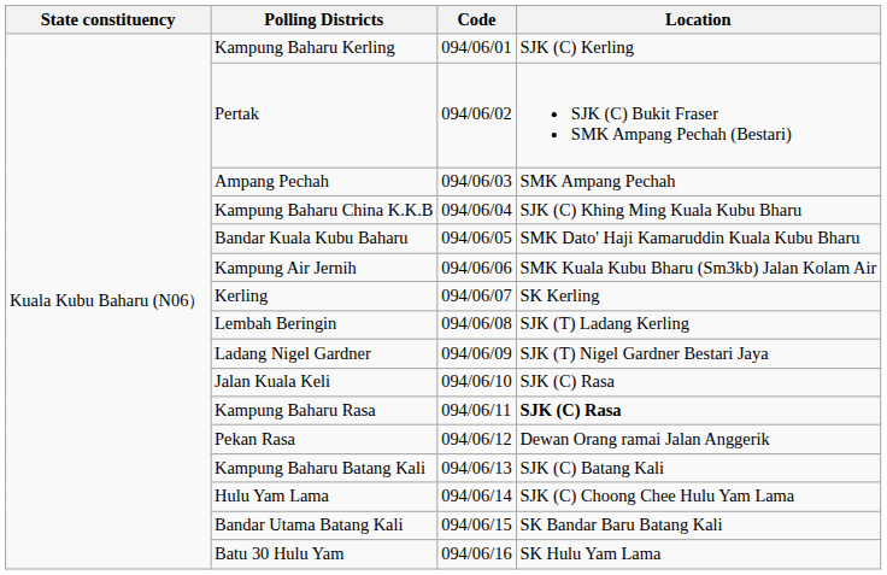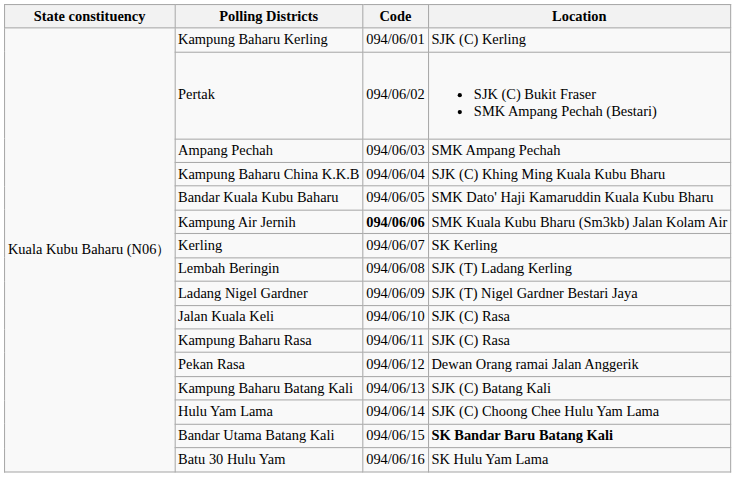Kampung Air Jernih | Code: normal -> bold
Kampung Baharu Rasa | Location: bold -> normal
Bandar Utama Batang Kali | Location: normal -> bold
